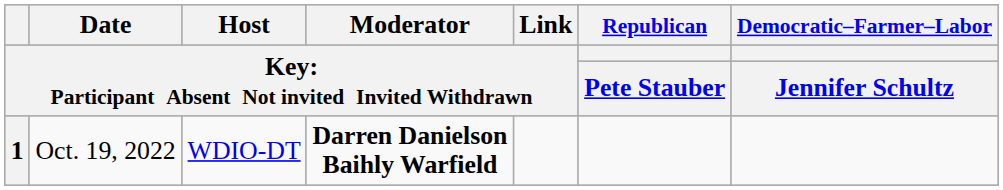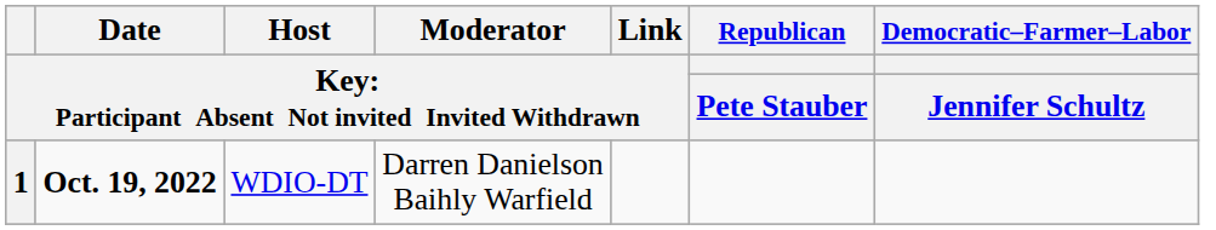1 | column 2: normal -> bold
1 | column 4: bold -> normal
